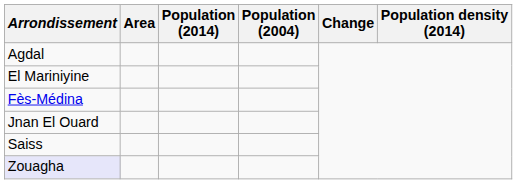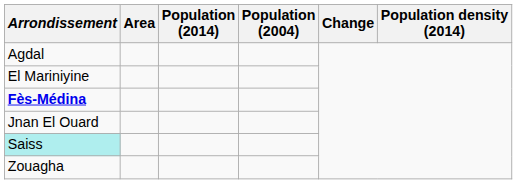Fès-Médina | Arrondissement: normal -> bold
Saiss | Arrondissement: no background -> paleturquoise background
Zouagha | Arrondissement: lavender background -> no background
